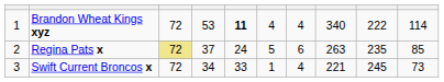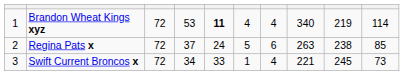Brandon Wheat Kings xyz | column 9: 222 -> 219
Regina Pats x | column 3: khaki background -> no background
Regina Pats x | column 9: 235 -> 238
